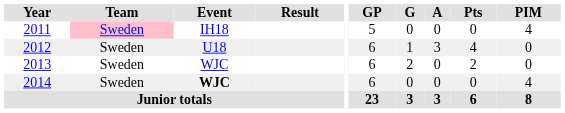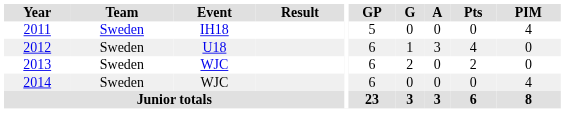2011 | Team: pink background -> no background
2014 | Event: bold -> normal
